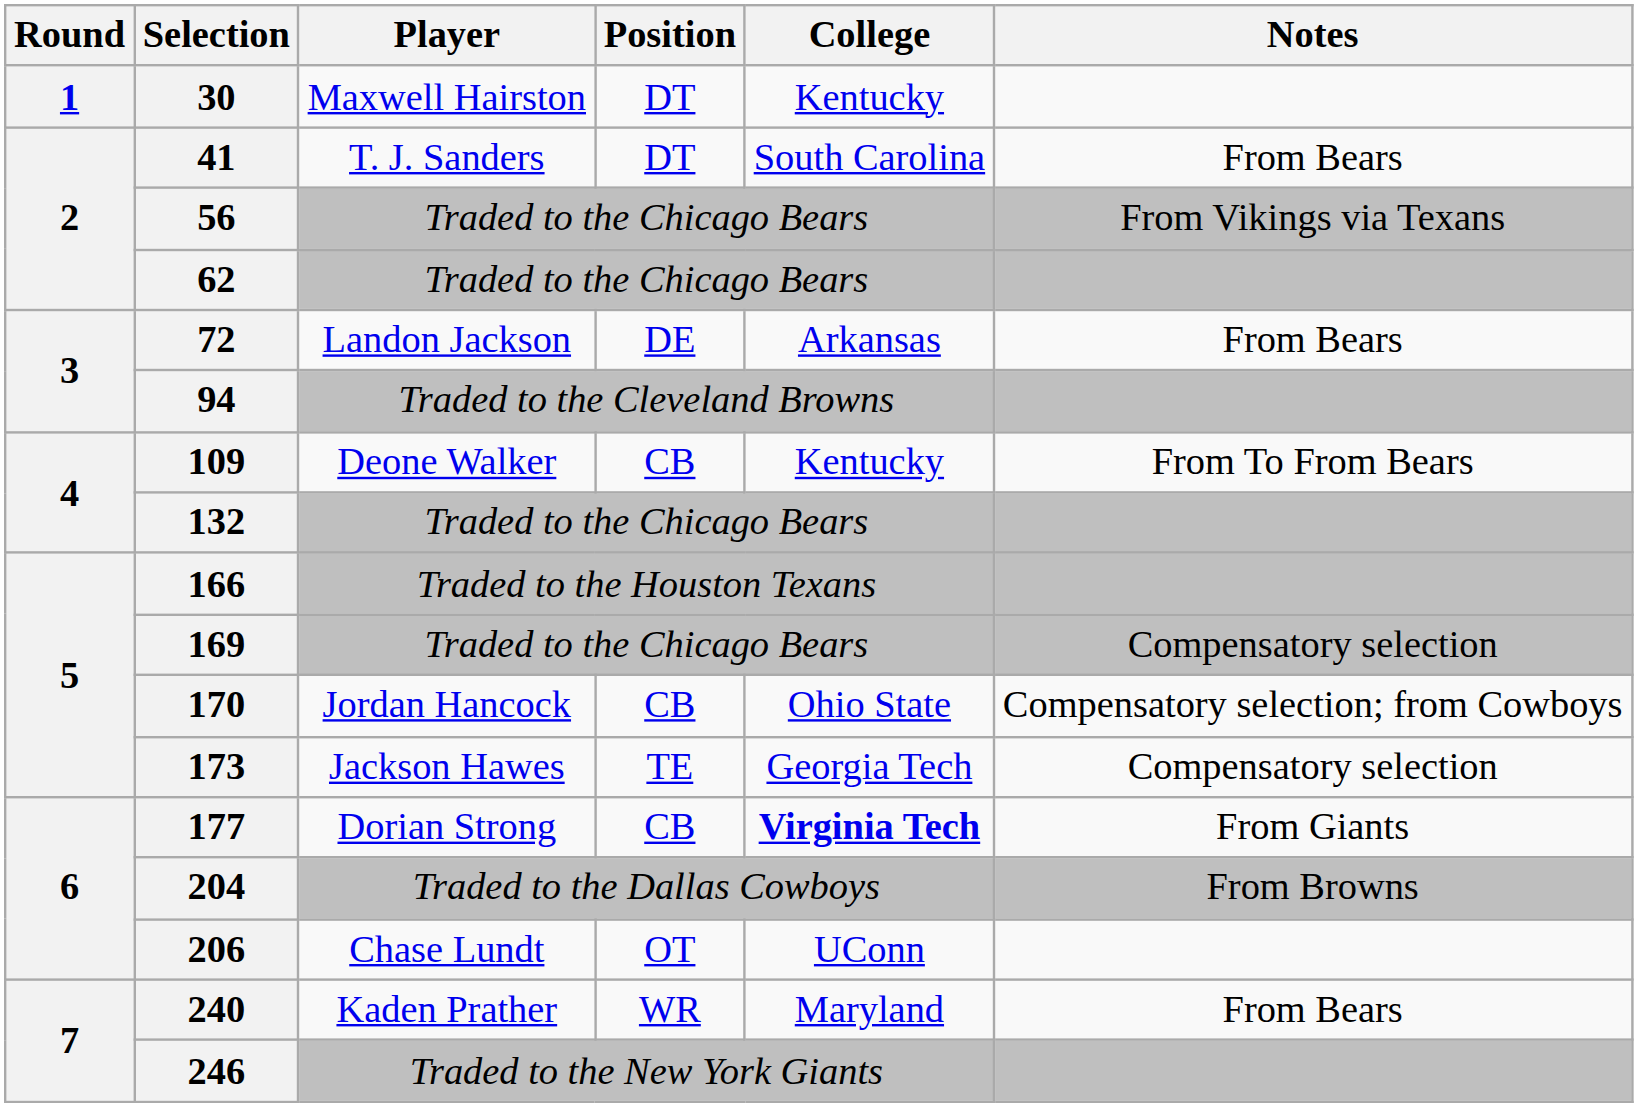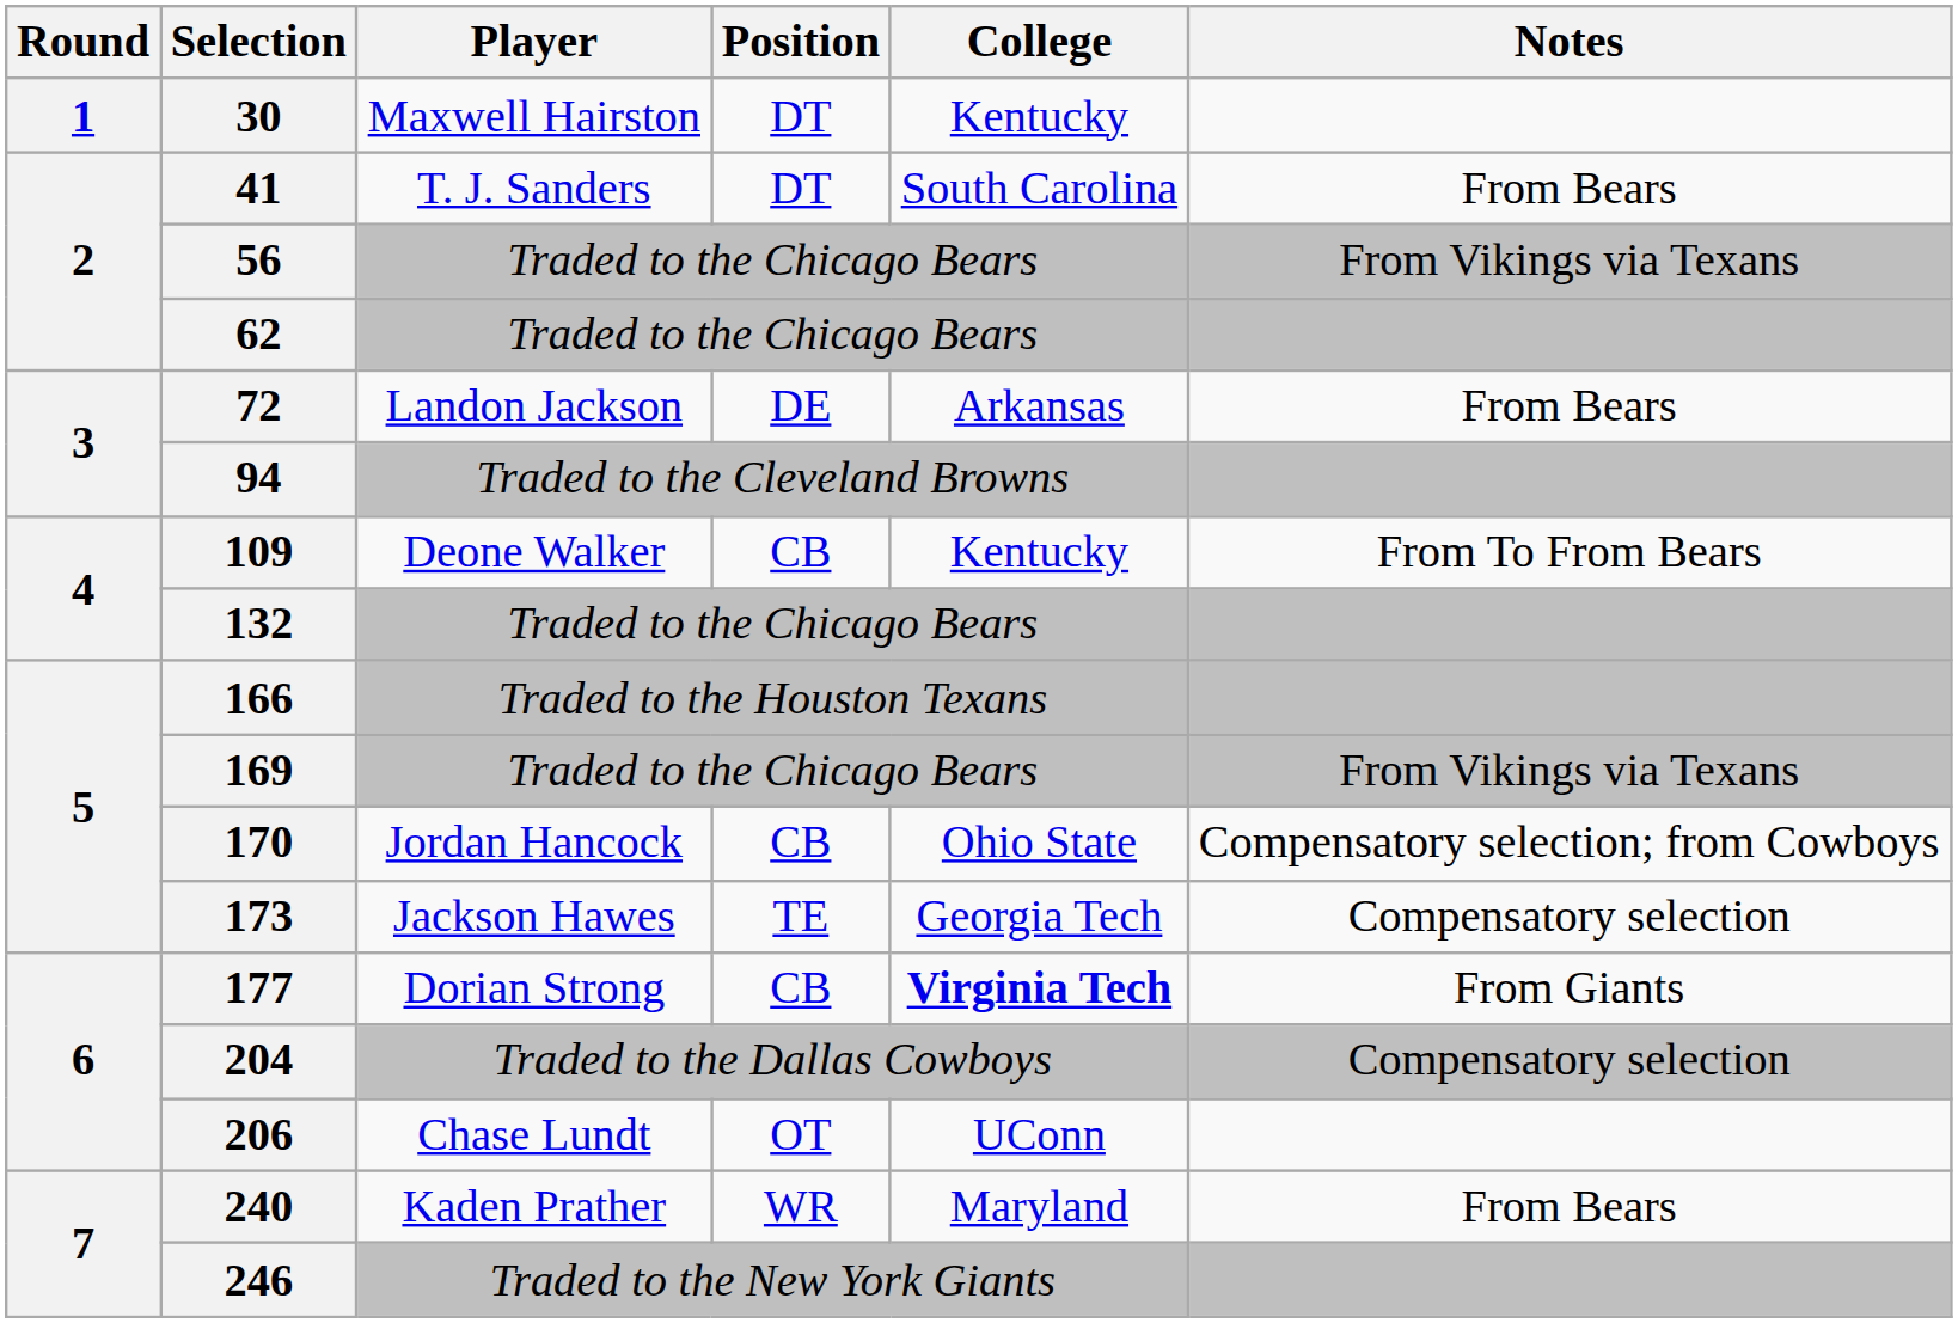169 | Notes: Compensatory selection -> From Vikings via Texans
204 | Notes: From Browns -> Compensatory selection
